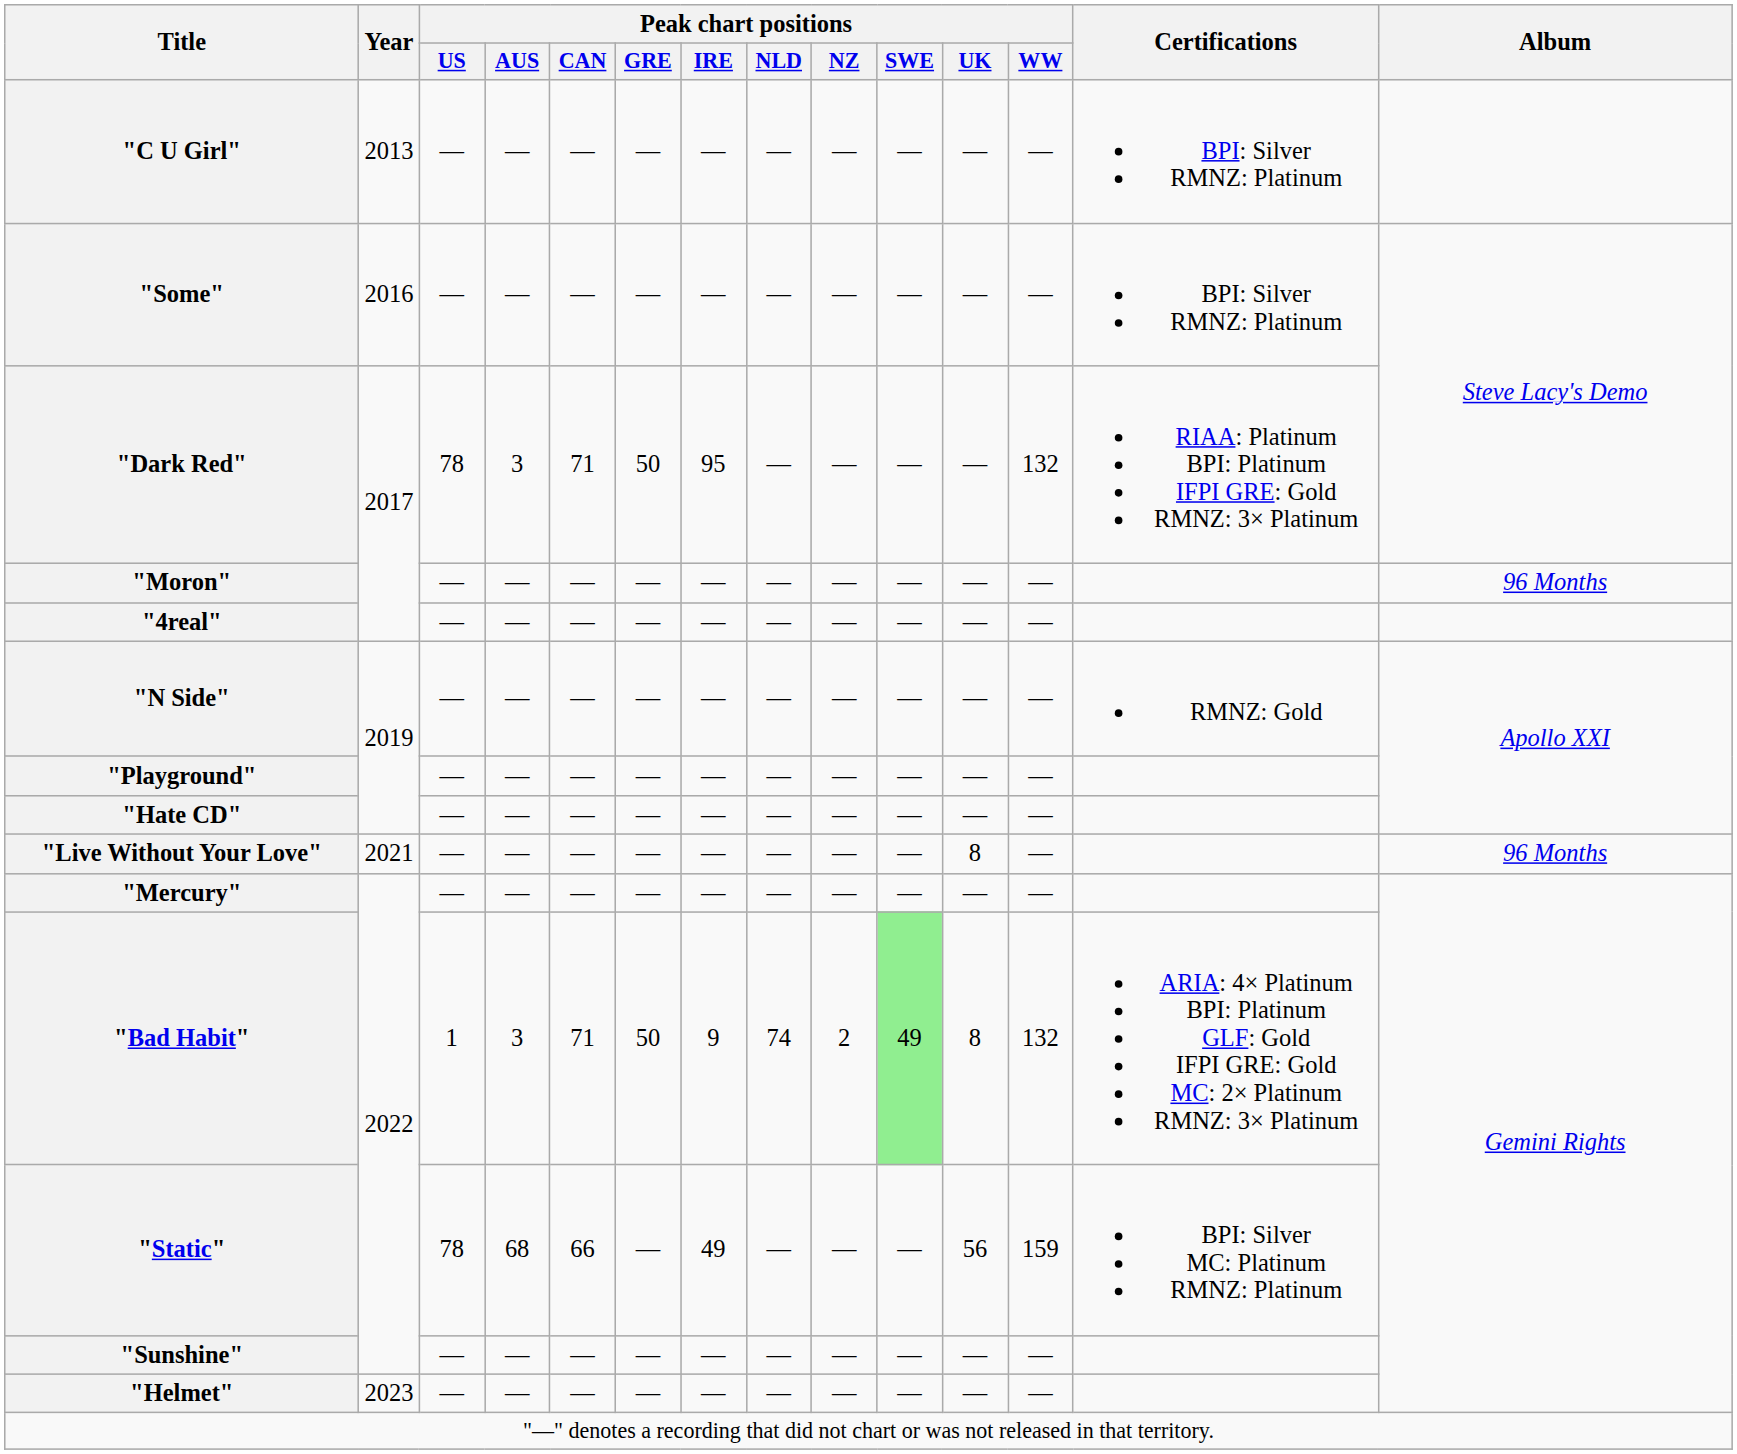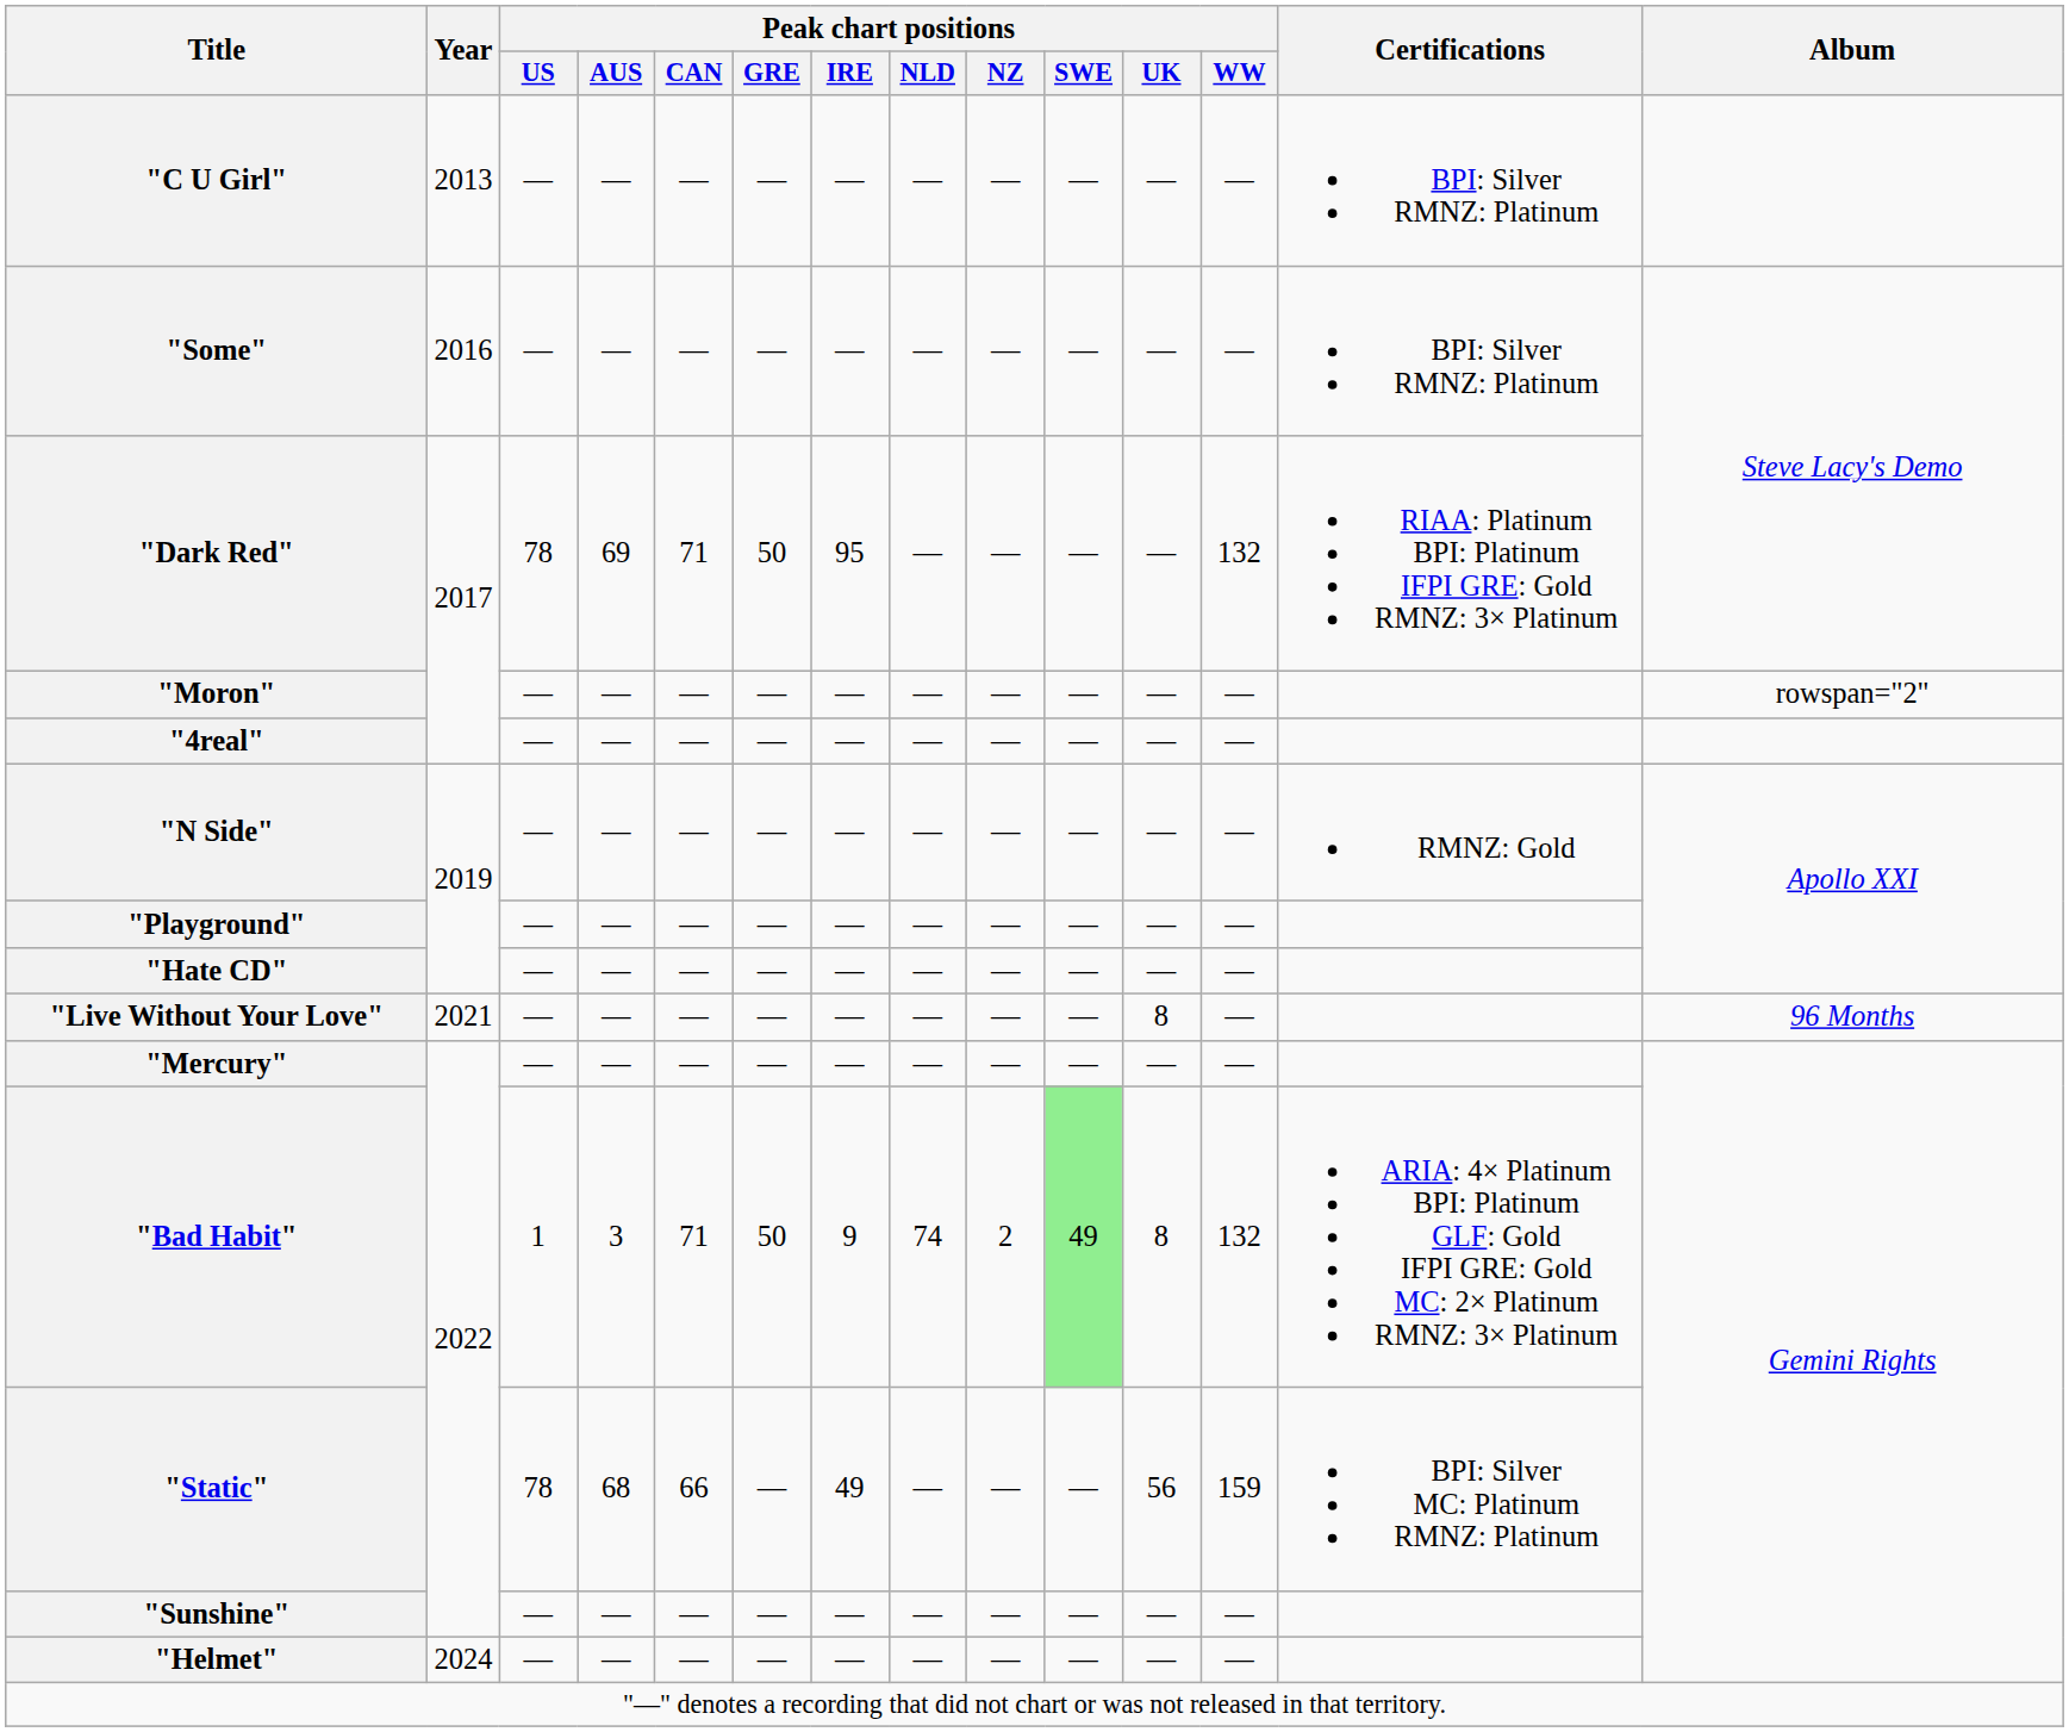"Dark Red" | Peak chart positions / AUS: 3 -> 69
"Moron" | Album: 96 Months -> rowspan="2"
"Helmet" | Year: 2023 -> 2024
